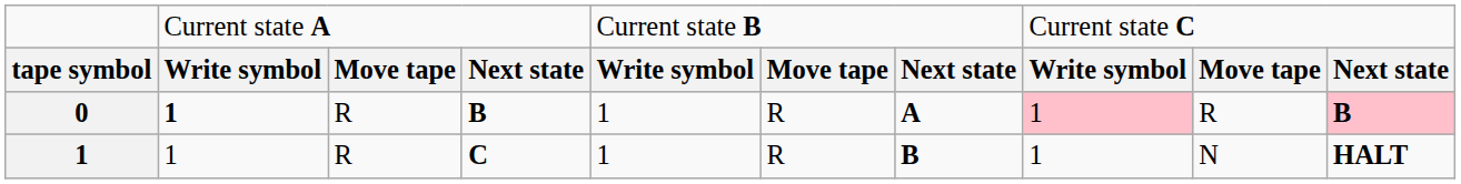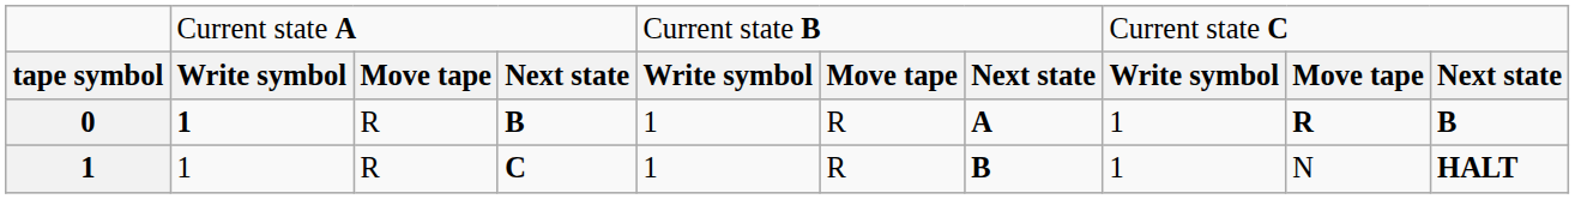0 | column 8: pink background -> no background
0 | column 9: normal -> bold
0 | column 10: pink background -> no background
